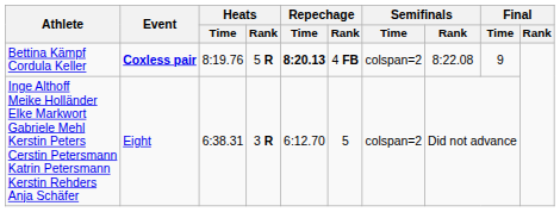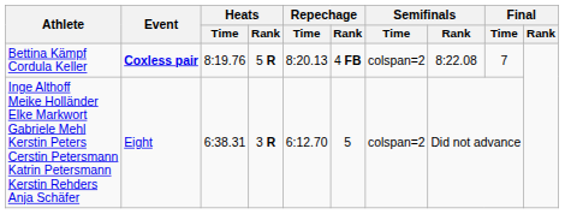Bettina Kämpf Cordula Keller | Repechage / Time: bold -> normal
Bettina Kämpf Cordula Keller | Final / Time: 9 -> 7
